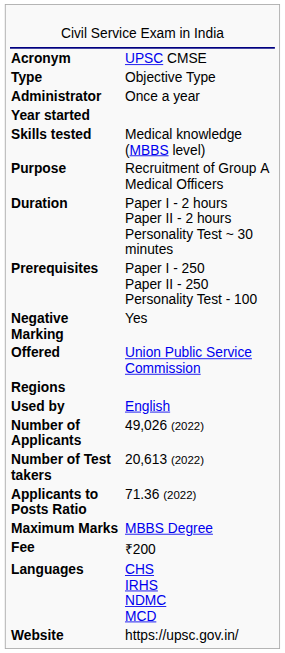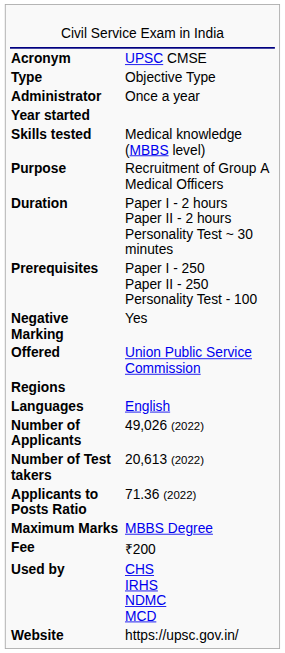row 13 | column 1: Used by -> Languages
row 19 | column 1: Languages -> Used by
